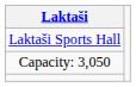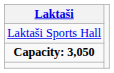Capacity: 3,050 | Laktaši: normal -> bold
